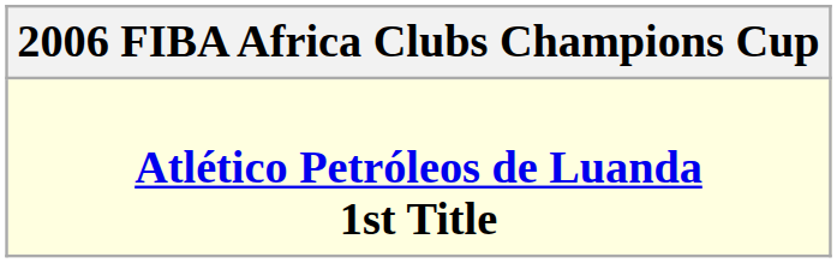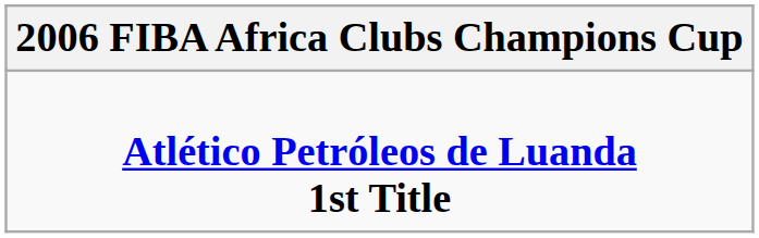row 2 | column 1: lightyellow background -> no background
